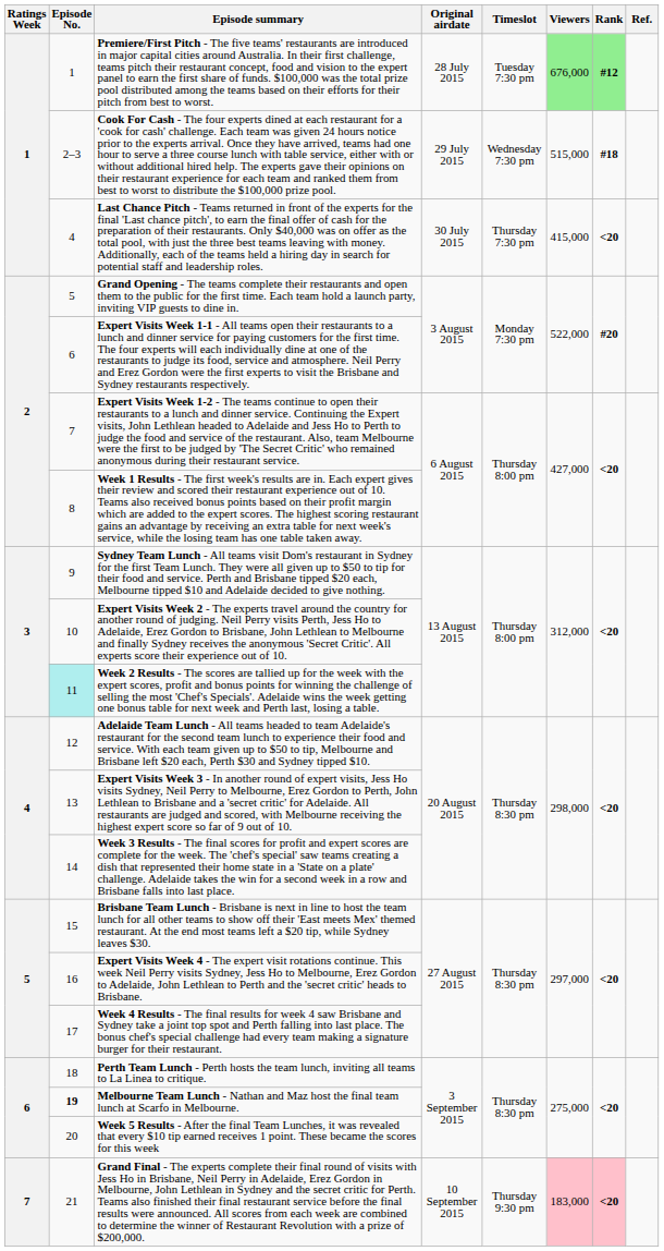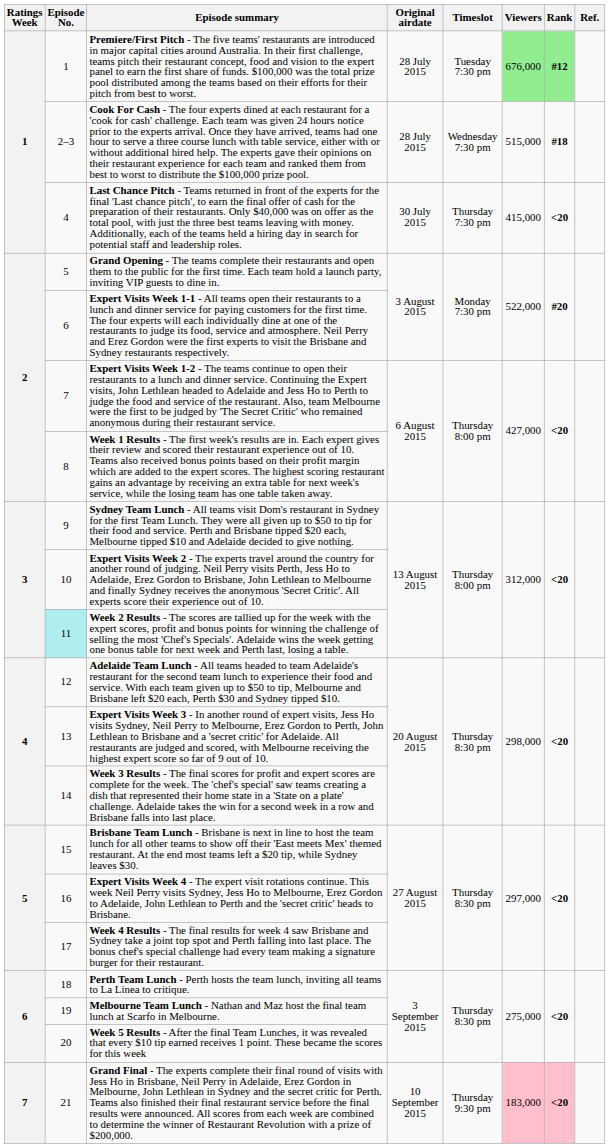row 3 | Original airdate: 29 July 2015 -> 28 July 2015
row 19 | Episode No.: bold -> normal
